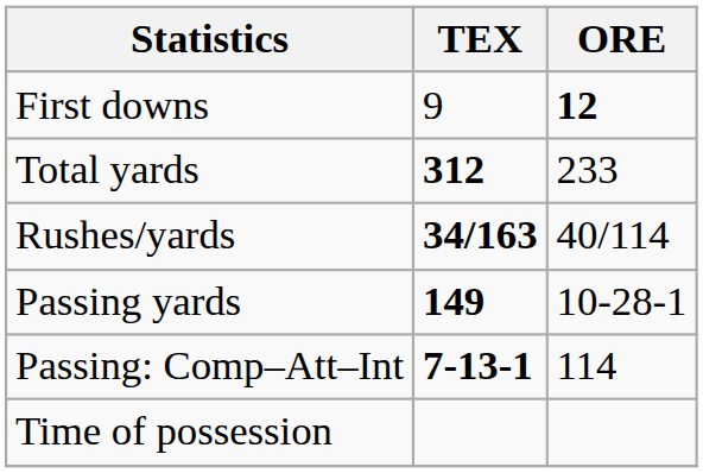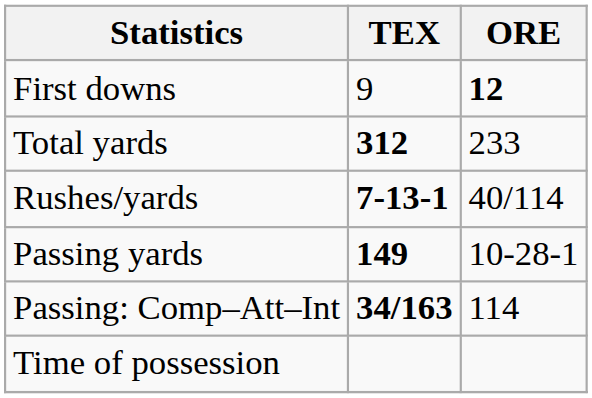Rushes/yards | TEX: 34/163 -> 7-13-1
Passing: Comp–Att–Int | TEX: 7-13-1 -> 34/163
